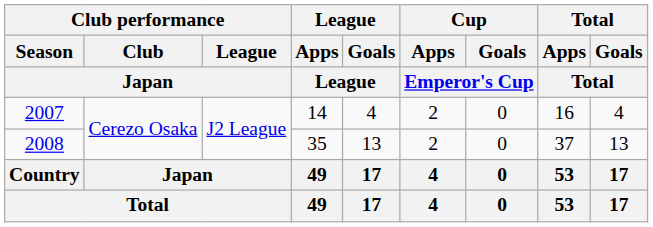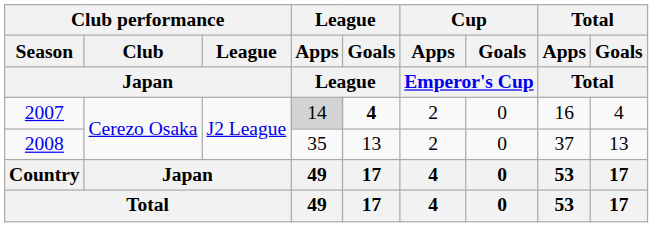2007 | League / Apps / League: no background -> lightgrey background
2007 | League / Goals / League: normal -> bold
